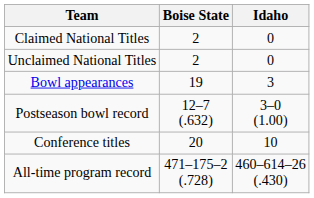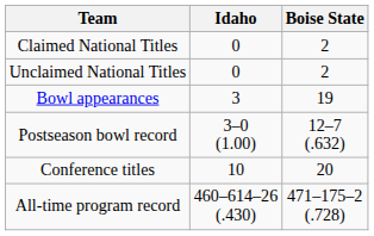columns swapped: Idaho <-> Boise State
